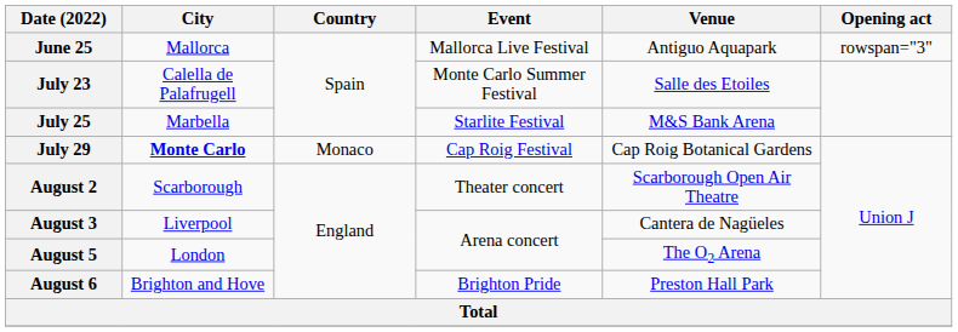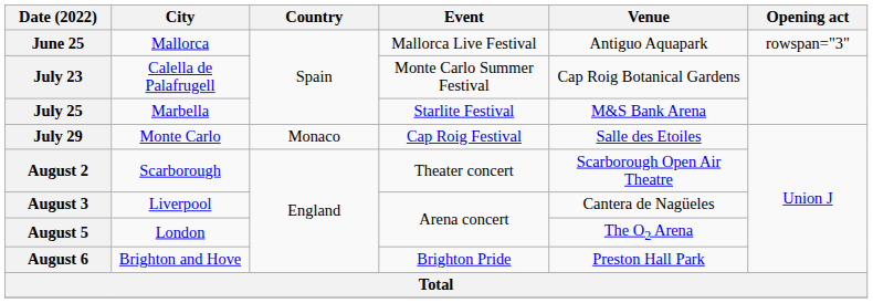July 23 | Venue: Salle des Etoiles -> Cap Roig Botanical Gardens
July 29 | City: bold -> normal
July 29 | Venue: Cap Roig Botanical Gardens -> Salle des Etoiles
